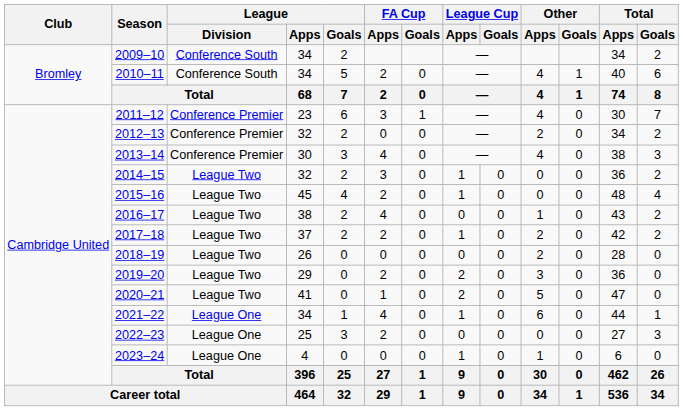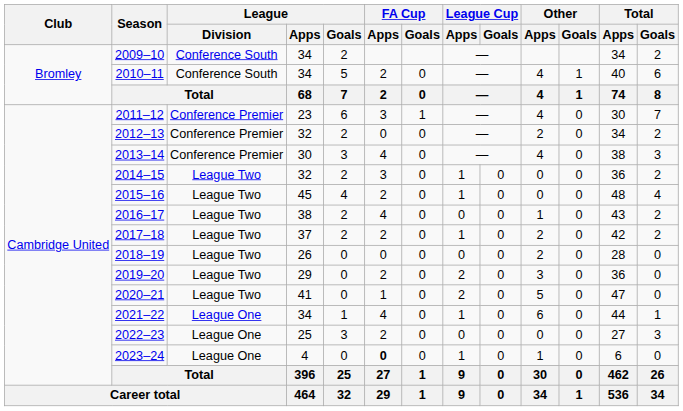2023–24 | FA Cup / Apps: normal -> bold
